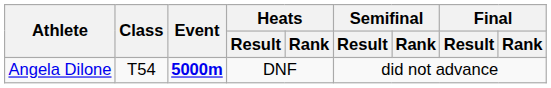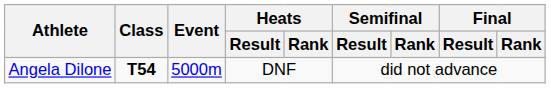Angela Dilone | Class: normal -> bold
Angela Dilone | Event: bold -> normal
